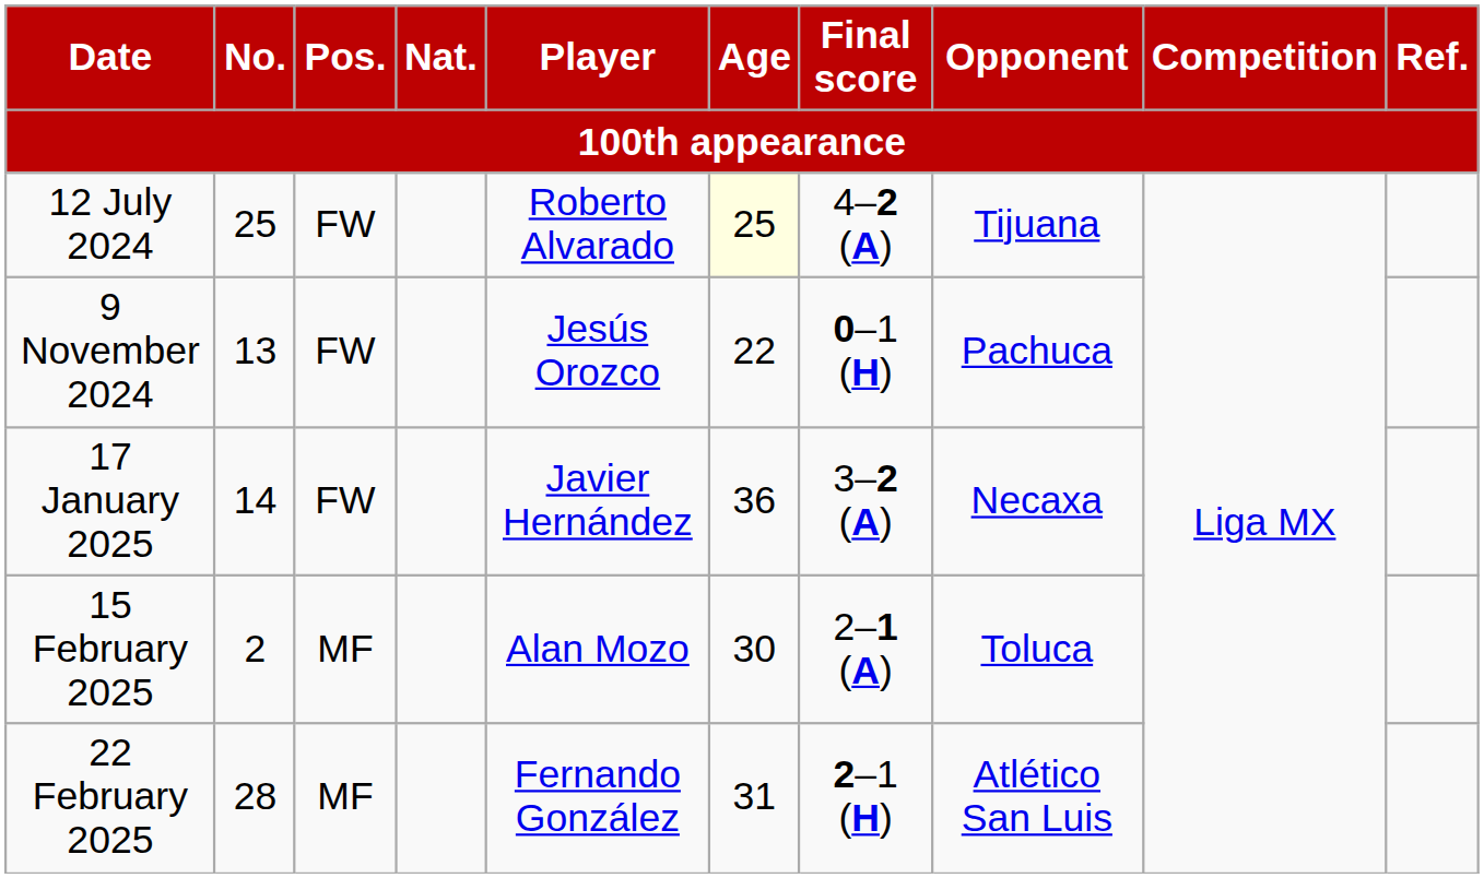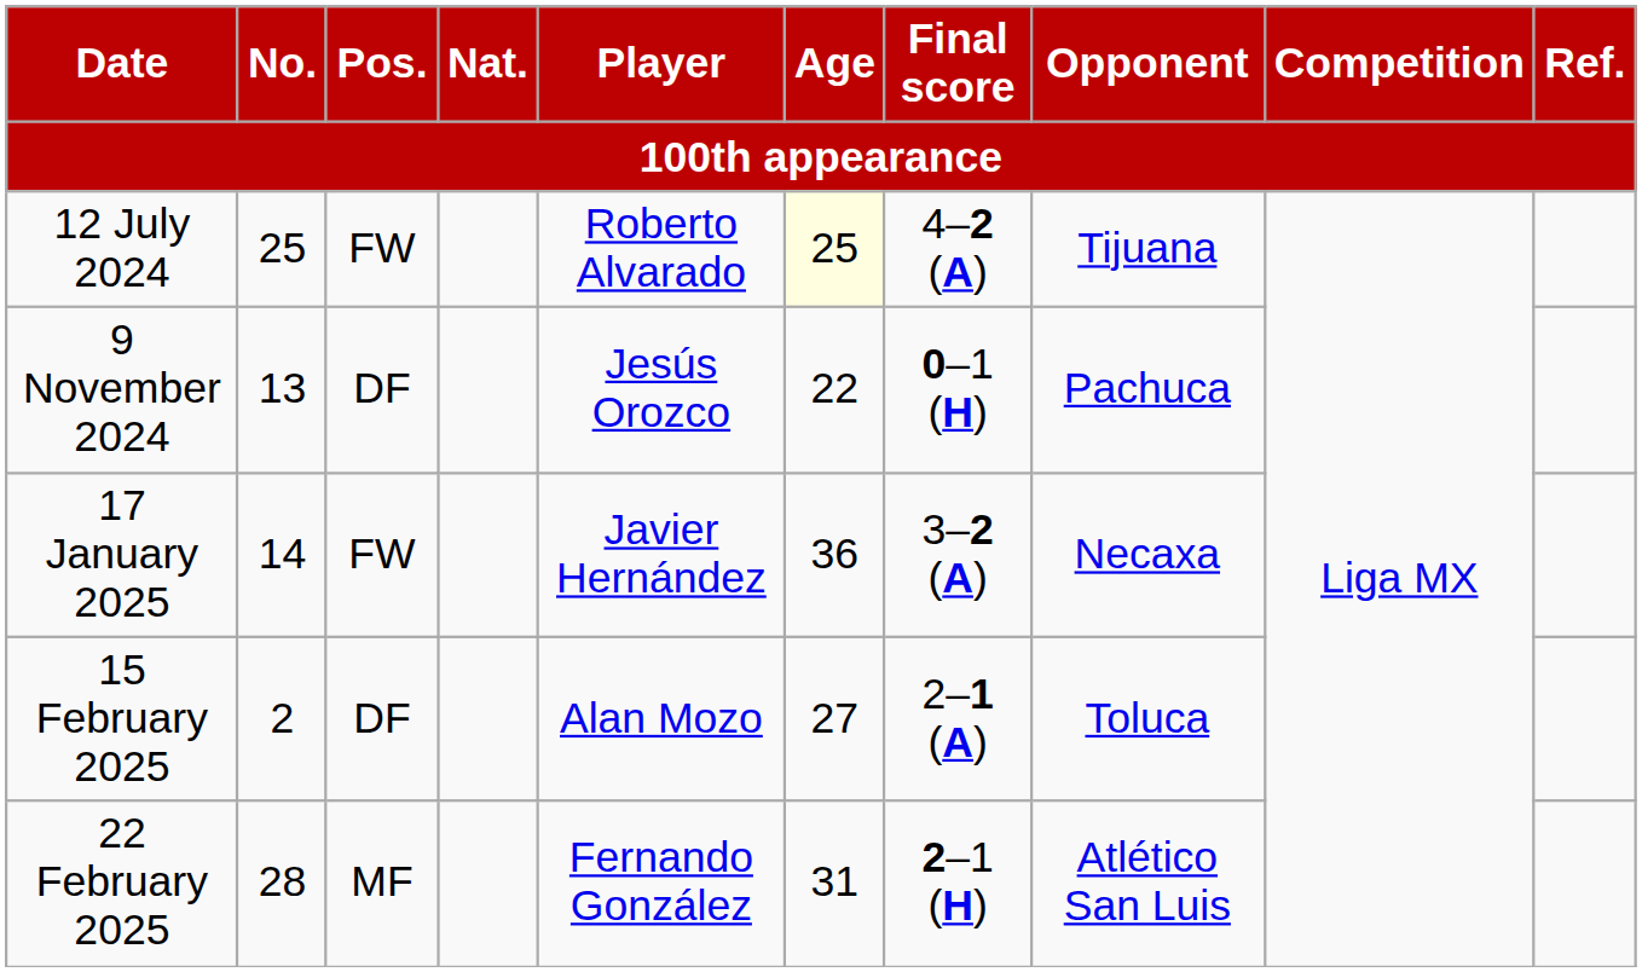9 November 2024 | Pos.: FW -> DF
15 February 2025 | Pos.: MF -> DF
15 February 2025 | Age: 30 -> 27
